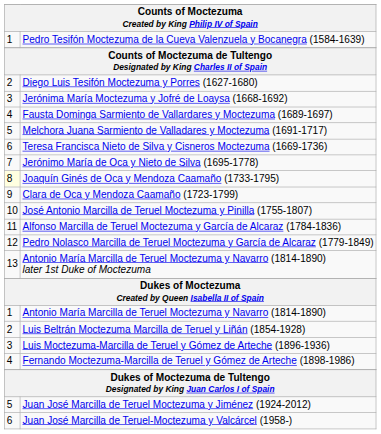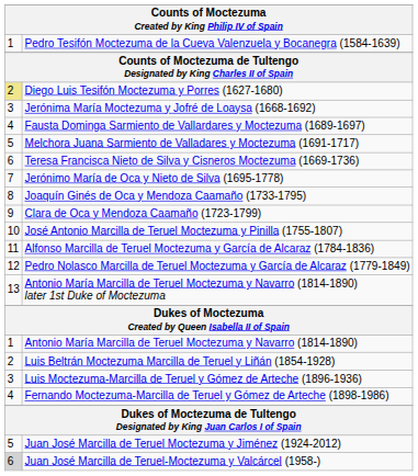Diego Luis Tesifón Moctezuma y Porres (1627-1680) | column 1: no background -> khaki background
Joaquín Ginés de Oca y Mendoza Caamaño (1733-1795) | column 1: lightyellow background -> no background
Juan José Marcilla de Teruel-Moctezuma y Valcárcel (1958-) | column 1: no background -> lightgrey background
